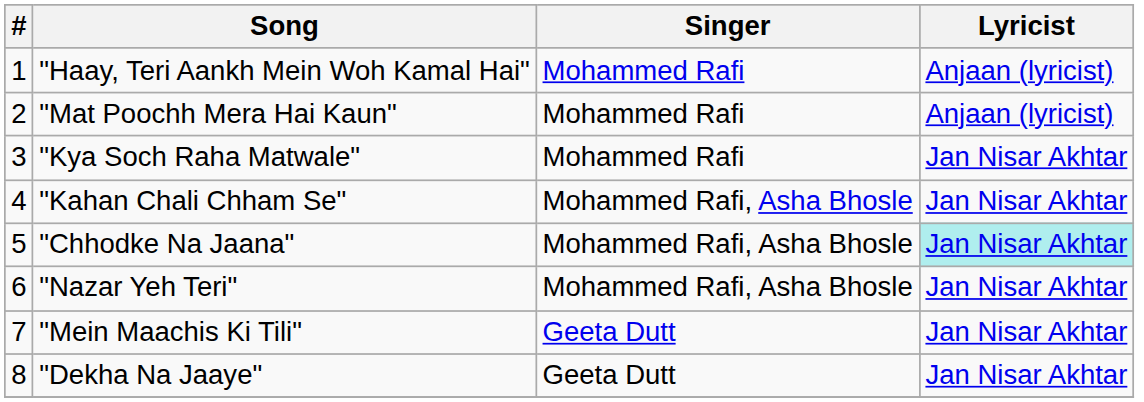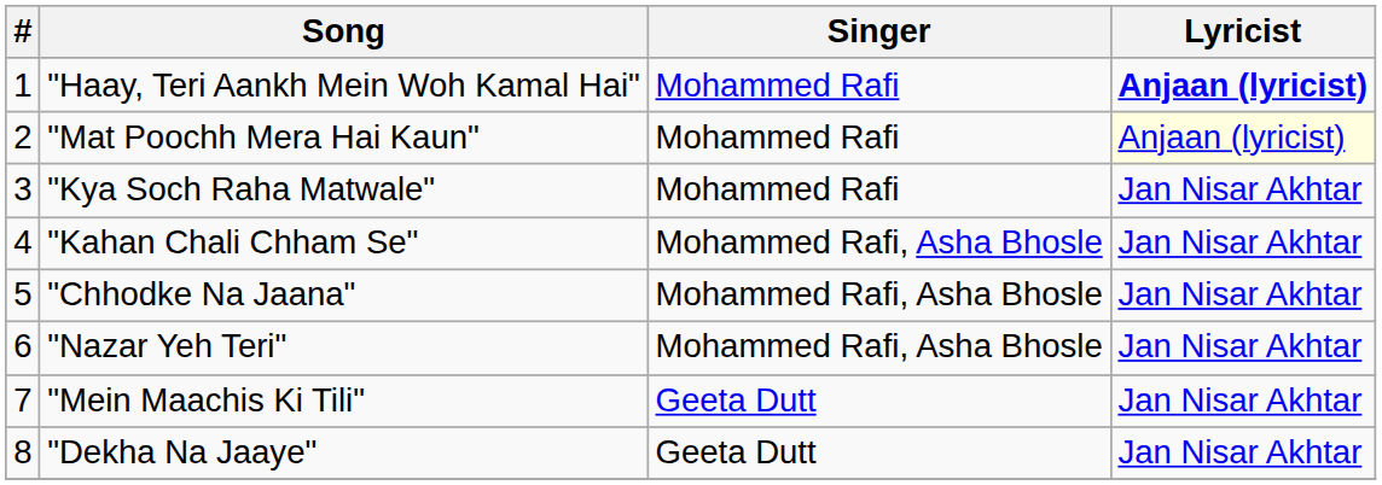"Haay, Teri Aankh Mein Woh Kamal Hai" | Lyricist: normal -> bold
"Mat Poochh Mera Hai Kaun" | Lyricist: no background -> lightyellow background
"Chhodke Na Jaana" | Lyricist: paleturquoise background -> no background
